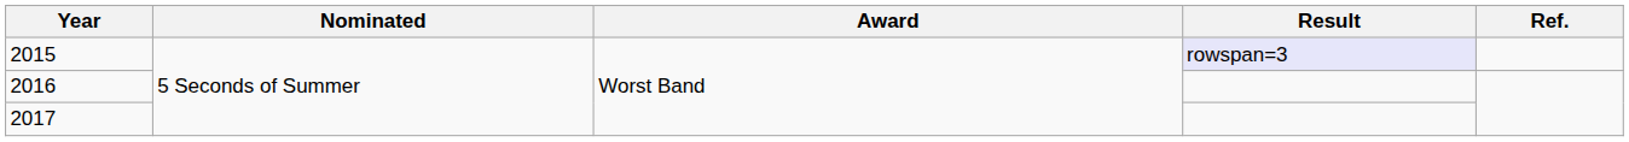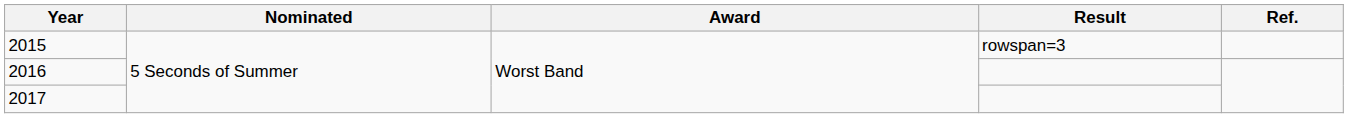2015 | Result: lavender background -> no background
